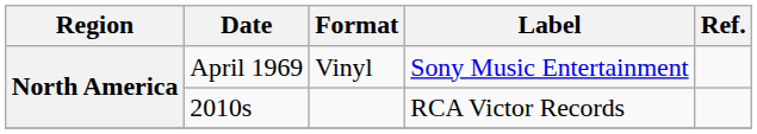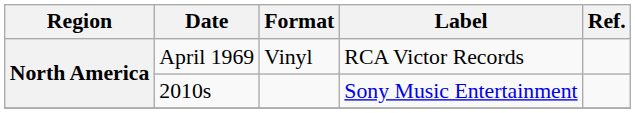April 1969 | Label: Sony Music Entertainment -> RCA Victor Records
2010s | Label: RCA Victor Records -> Sony Music Entertainment
